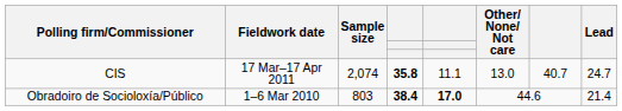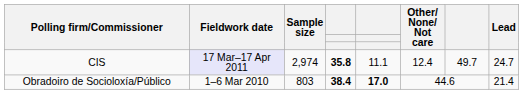CIS | Fieldwork date: no background -> lavender background
CIS | Sample size: 2,074 -> 2,974
CIS | Other/ None/ Not care: 13.0 -> 12.4
CIS | column 7: 40.7 -> 49.7
